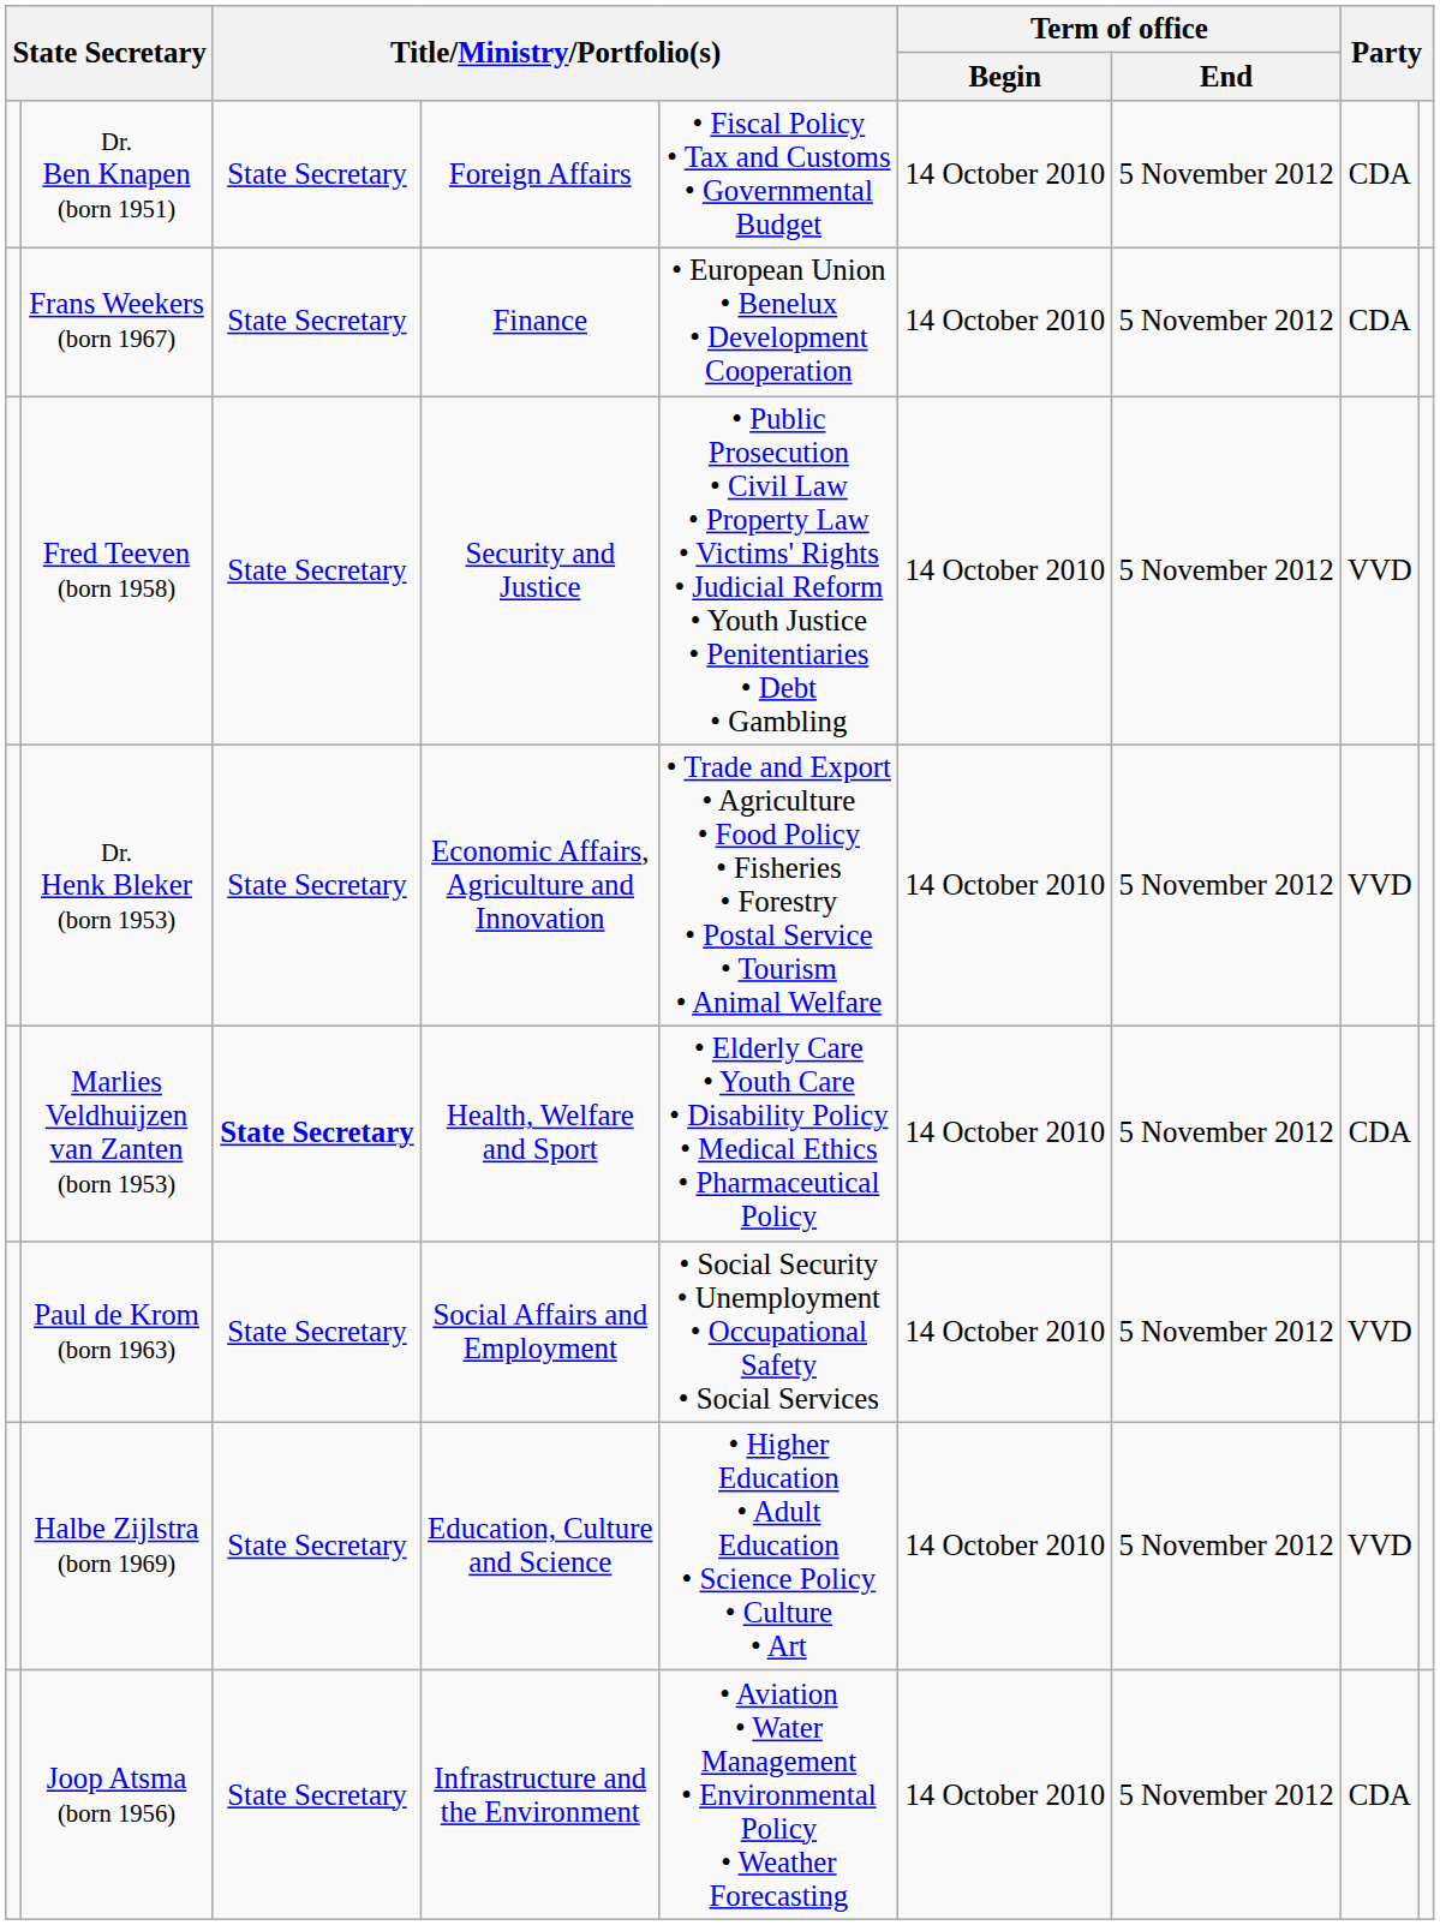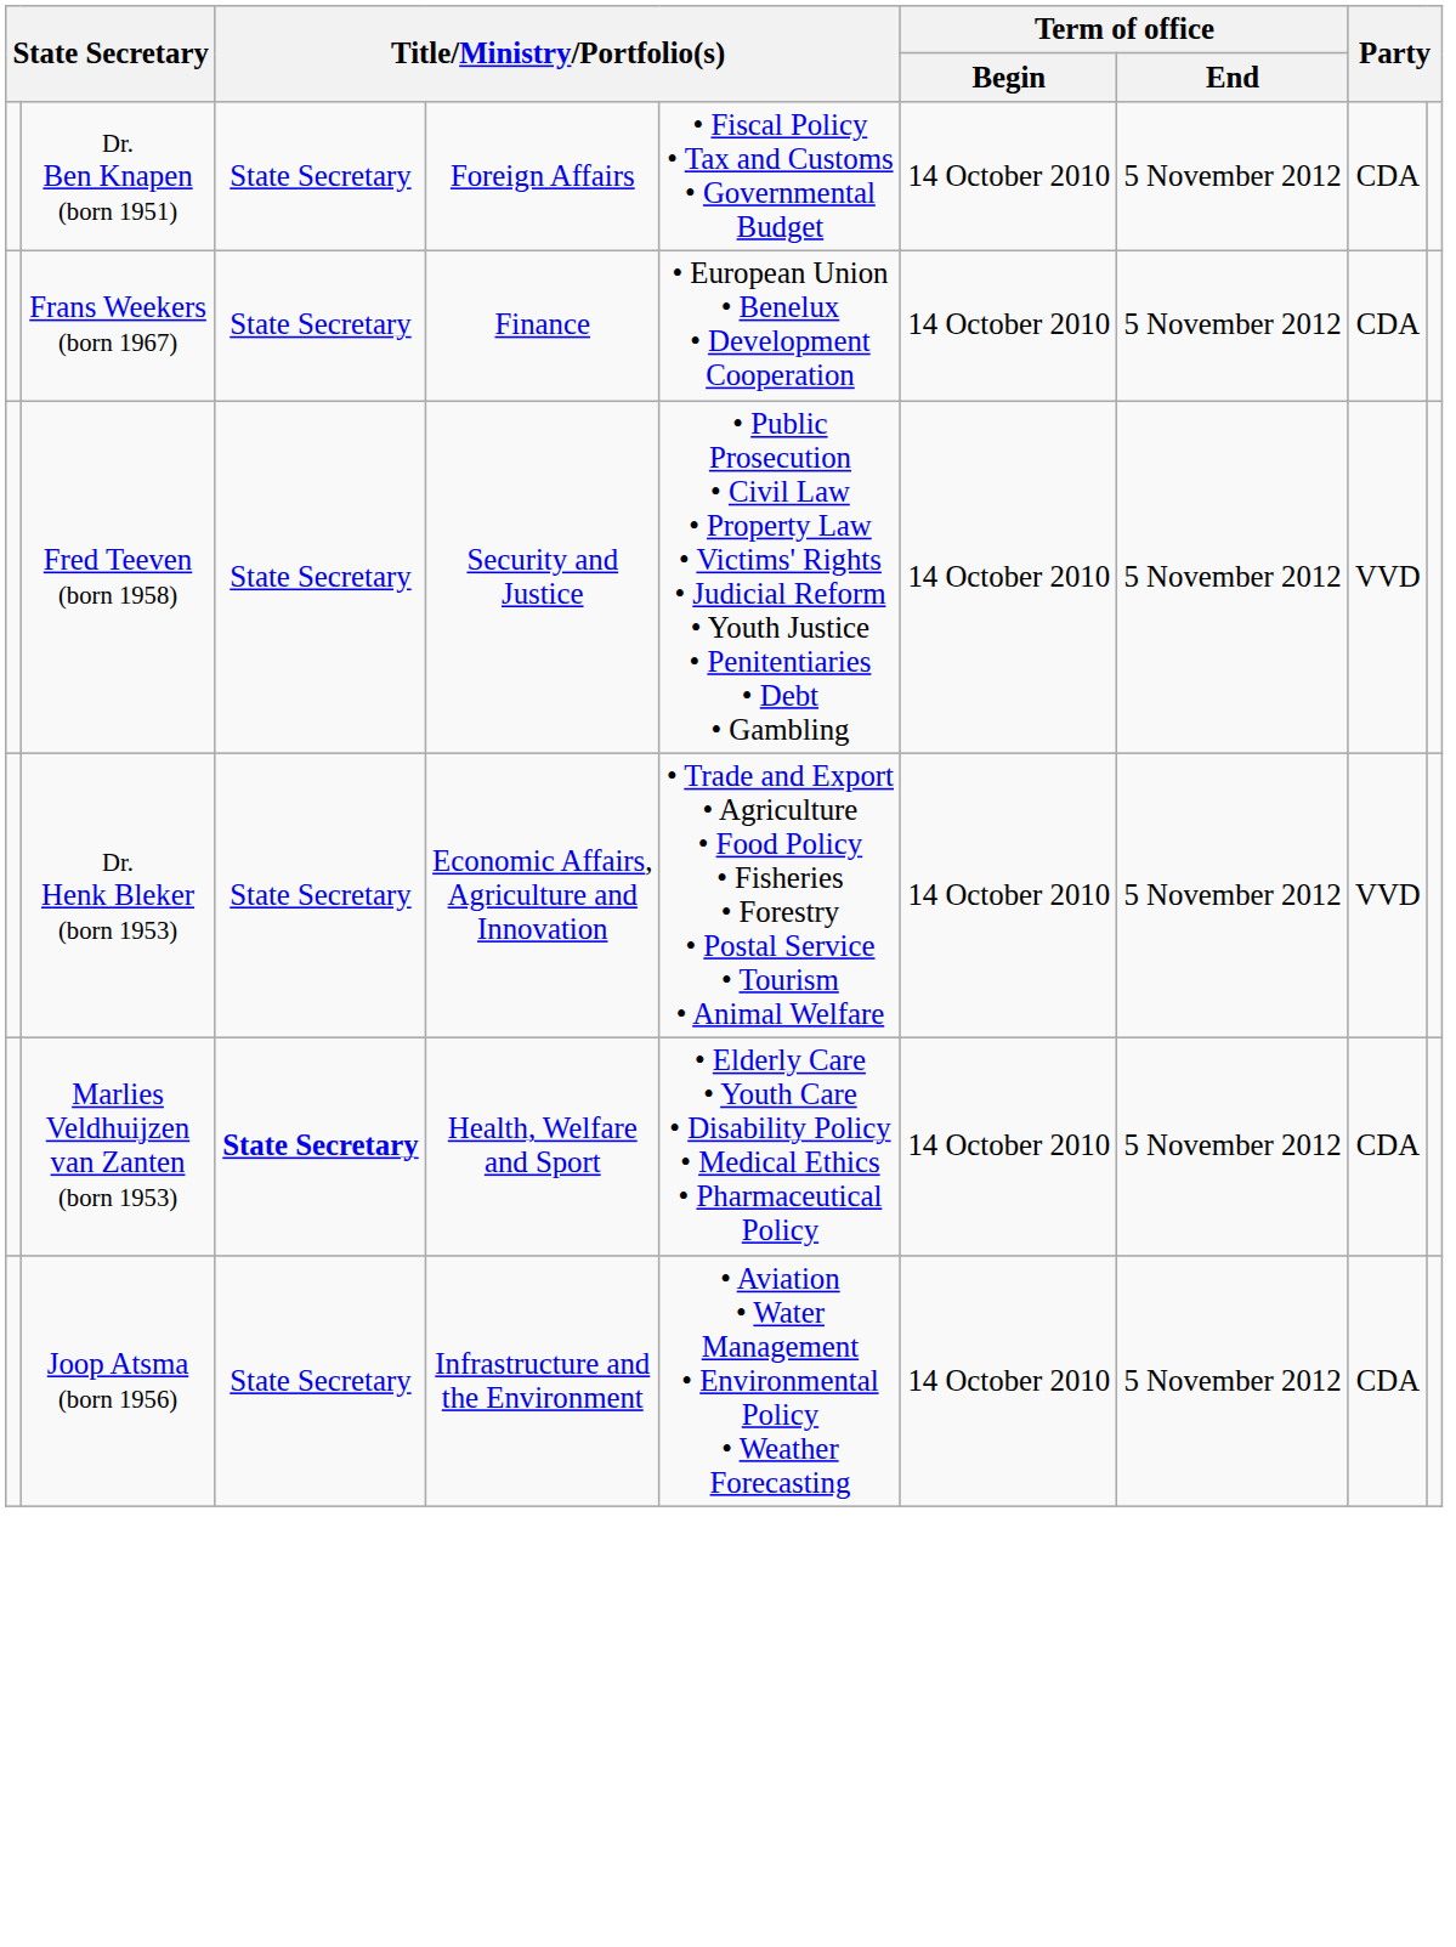- row: Paul de Krom (born 1963) | State Secretary | Social Affairs and Employment | • Social Security • Unemployment • Occupational Safety • Social Services | 14 October 2010 | 5 November 2012 | VVD
- row: Halbe Zijlstra (born 1969) | State Secretary | Education, Culture and Science | • Higher Education • Adult Education • Science Policy • Culture • Art | 14 October 2010 | 5 November 2012 | VVD
